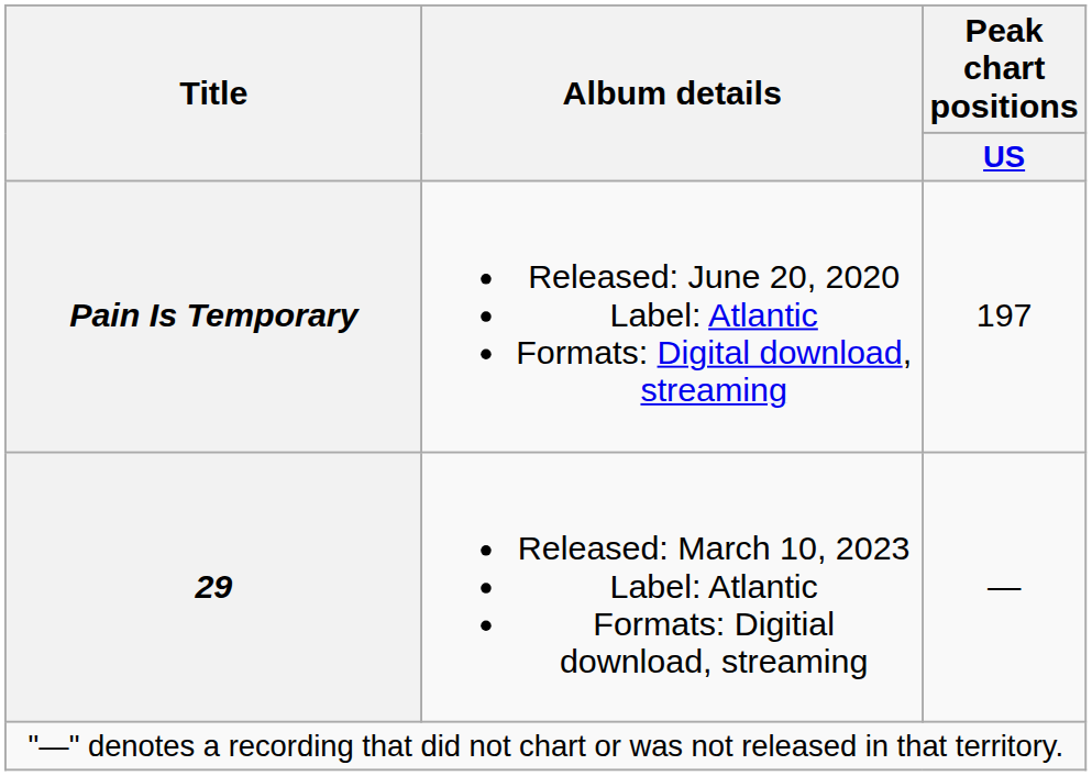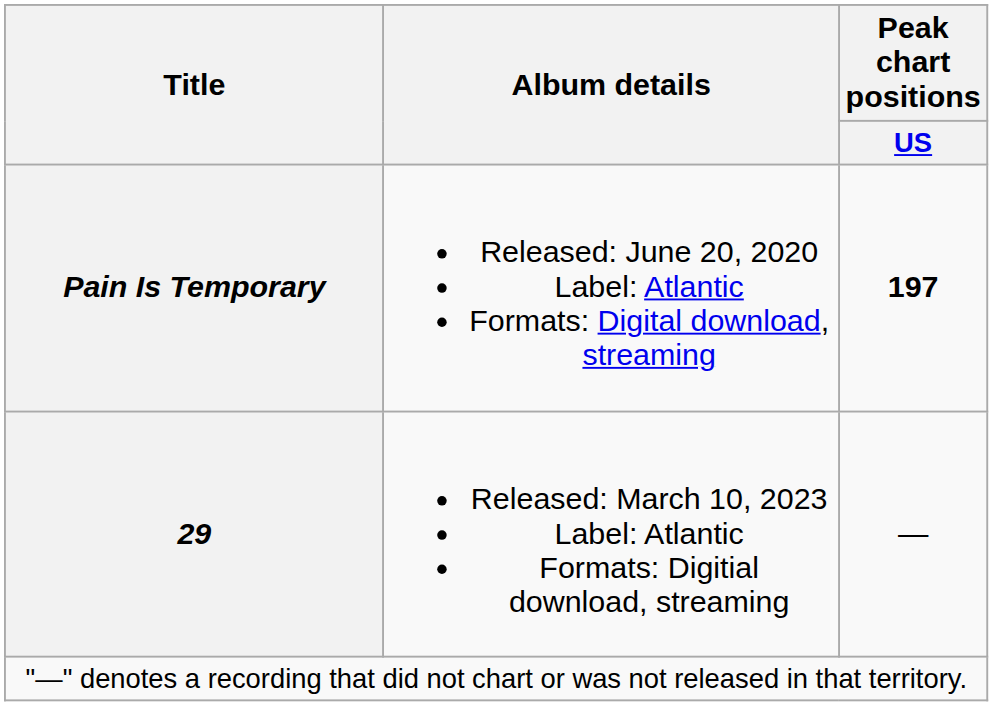Pain Is Temporary | Peak chart positions / US: normal -> bold
